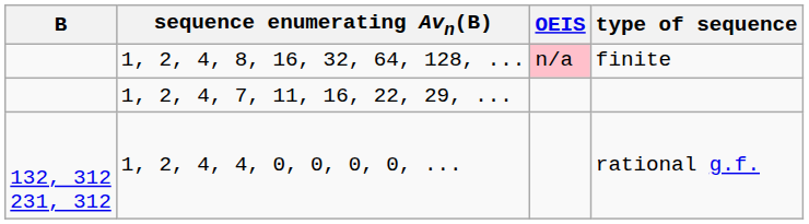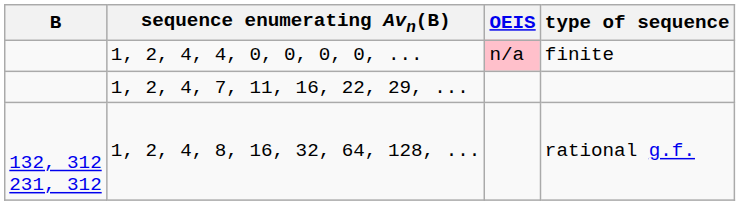finite | sequence enumerating Avn(B): 1, 2, 4, 8, 16, 32, 64, 128, ... -> 1, 2, 4, 4, 0, 0, 0, 0, ...
rational g.f. | sequence enumerating Avn(B): 1, 2, 4, 4, 0, 0, 0, 0, ... -> 1, 2, 4, 8, 16, 32, 64, 128, ...
